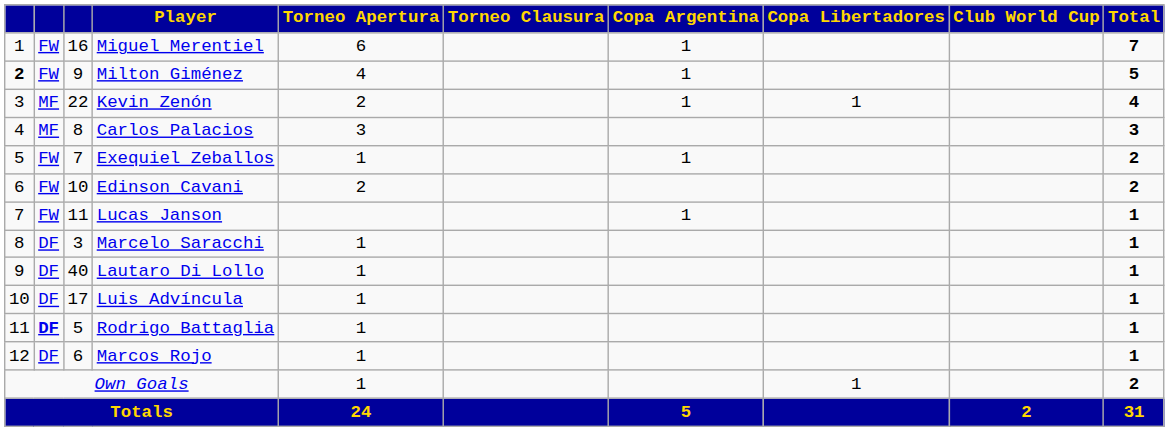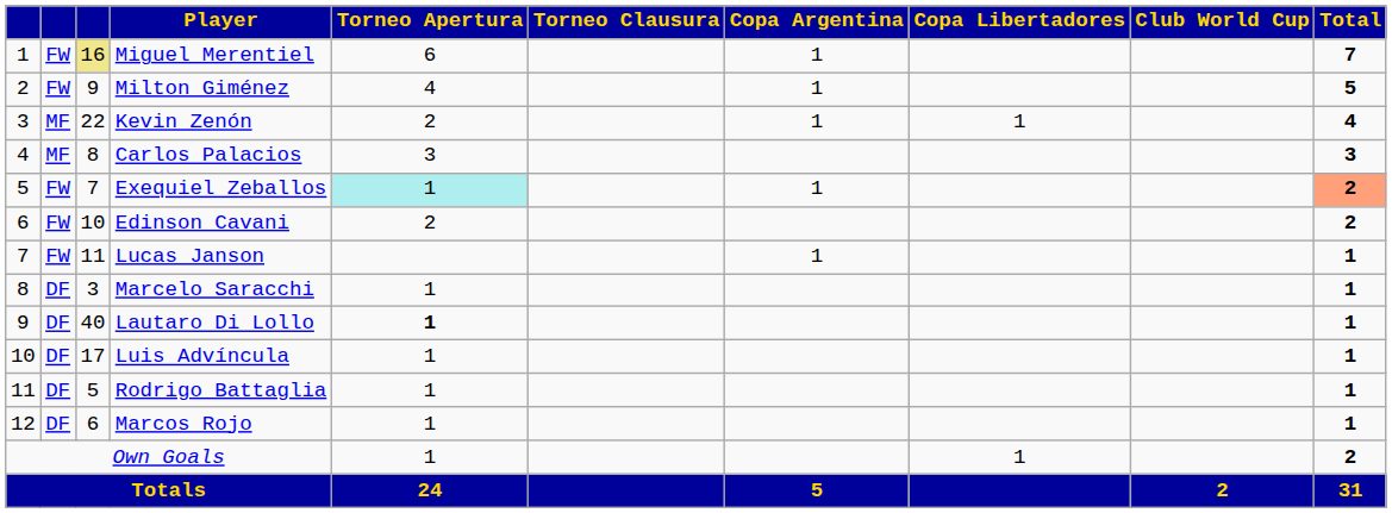Miguel Merentiel | column 3: no background -> khaki background
Milton Giménez | column 1: bold -> normal
Exequiel Zeballos | Torneo Apertura: no background -> paleturquoise background
Exequiel Zeballos | Total: no background -> lightsalmon background
Lautaro Di Lollo | Torneo Apertura: normal -> bold
Rodrigo Battaglia | column 2: bold -> normal
